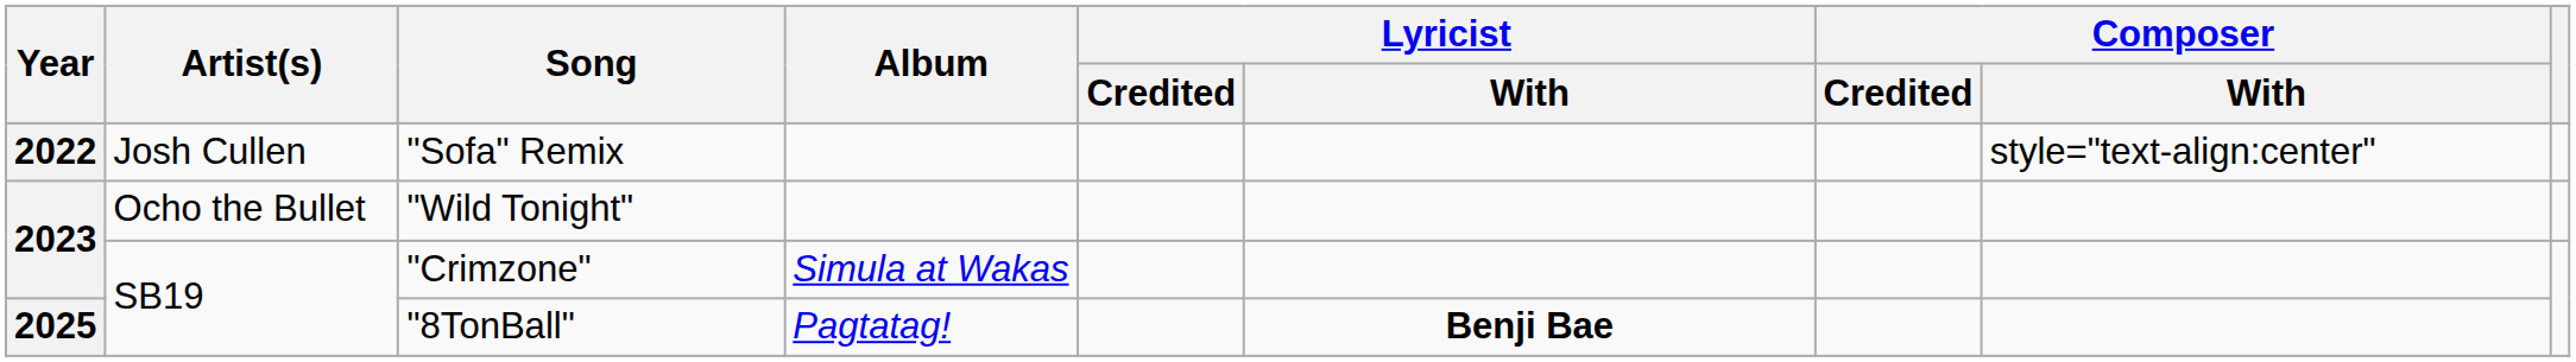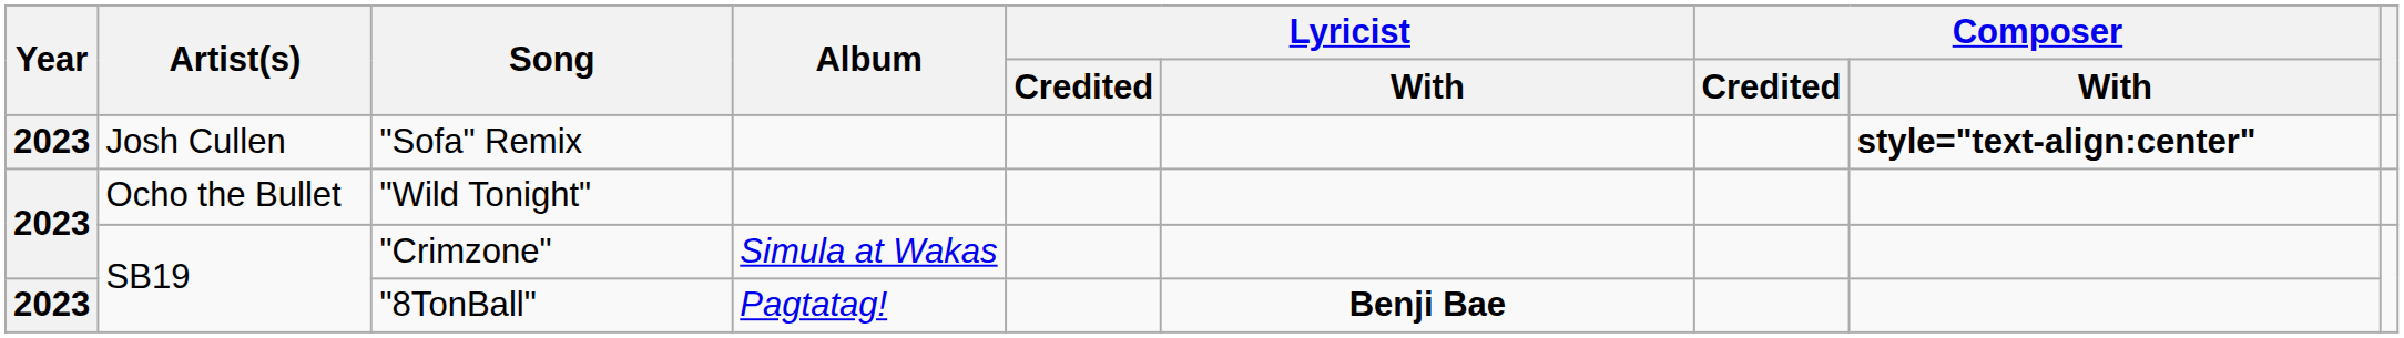"Sofa" Remix | Year: 2022 -> 2023
"Sofa" Remix | Composer / With: normal -> bold
"8TonBall" | Year: 2025 -> 2023
